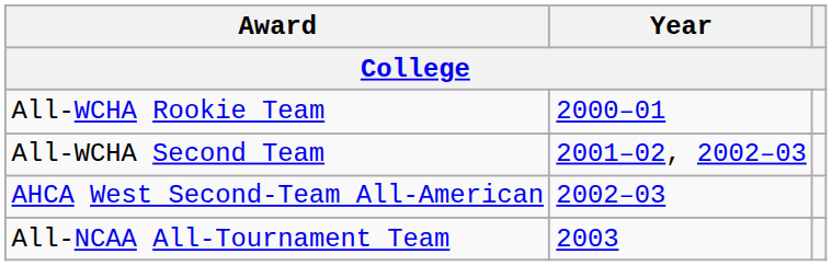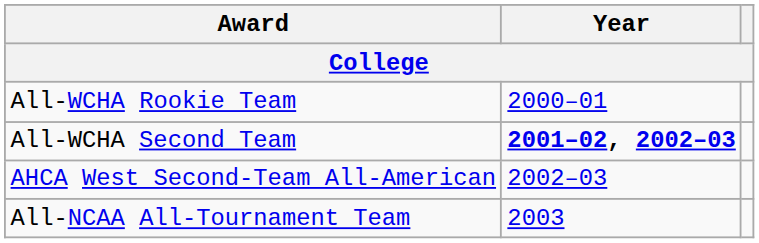row 4 | Year: normal -> bold
